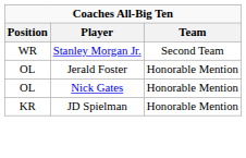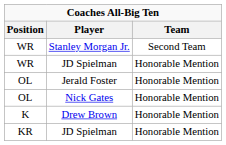+ row: WR | JD Spielman | Honorable Mention
+ row: K | Drew Brown | Honorable Mention
